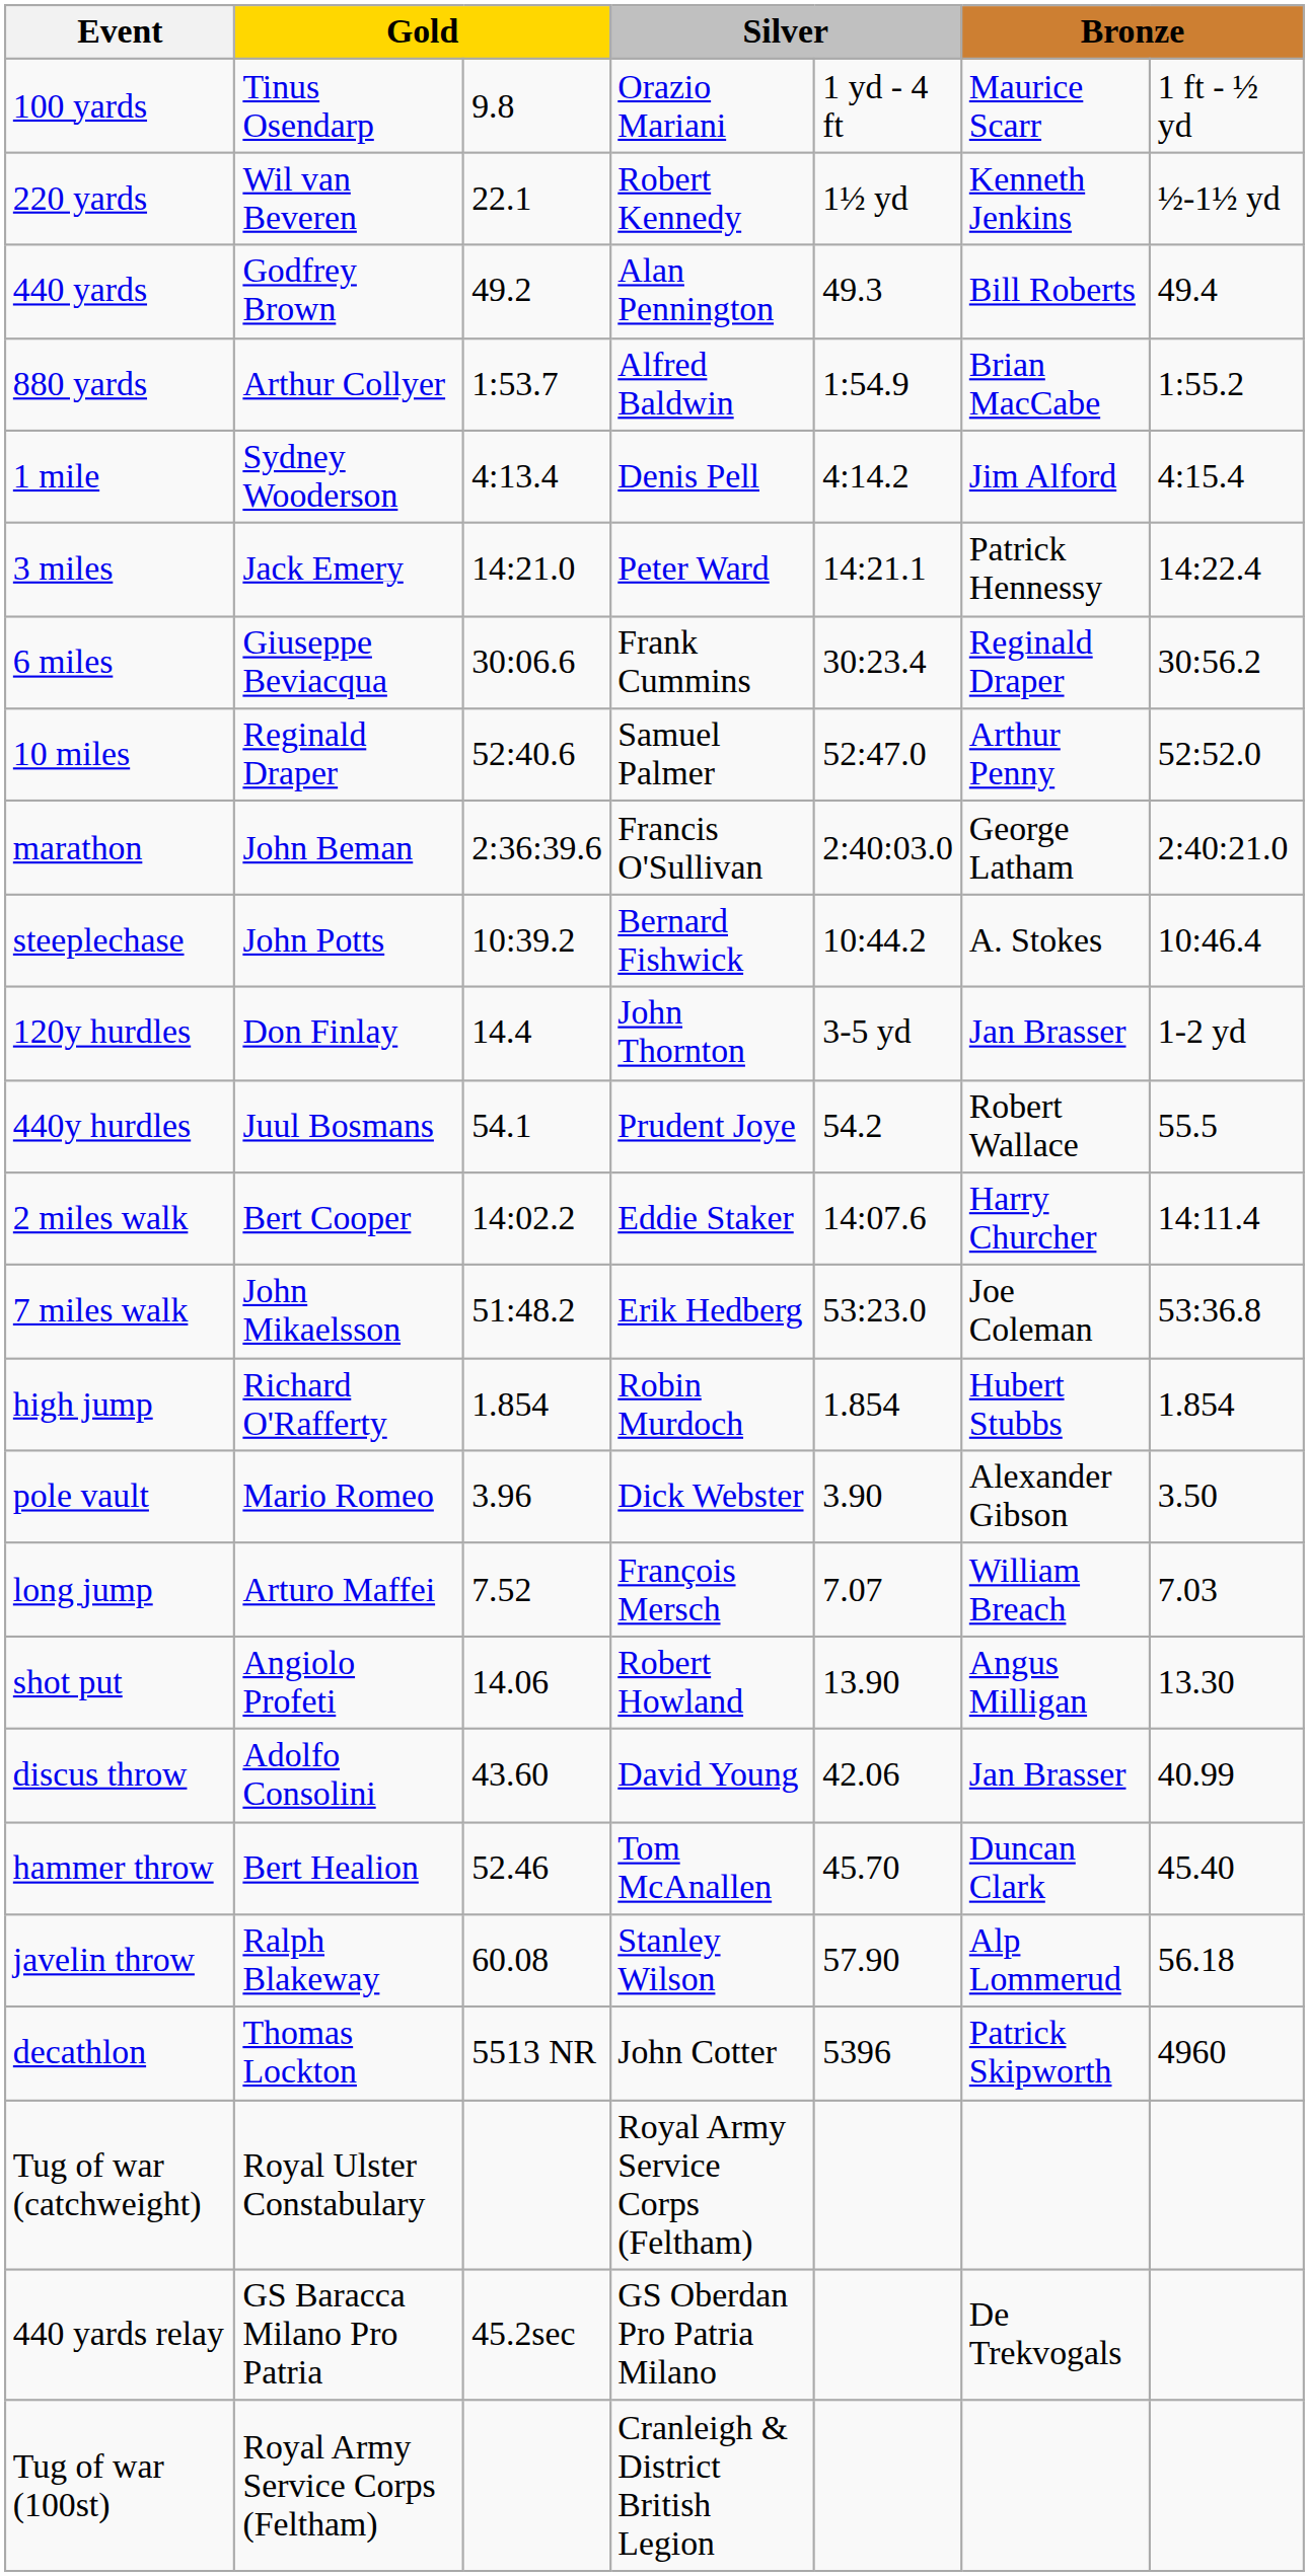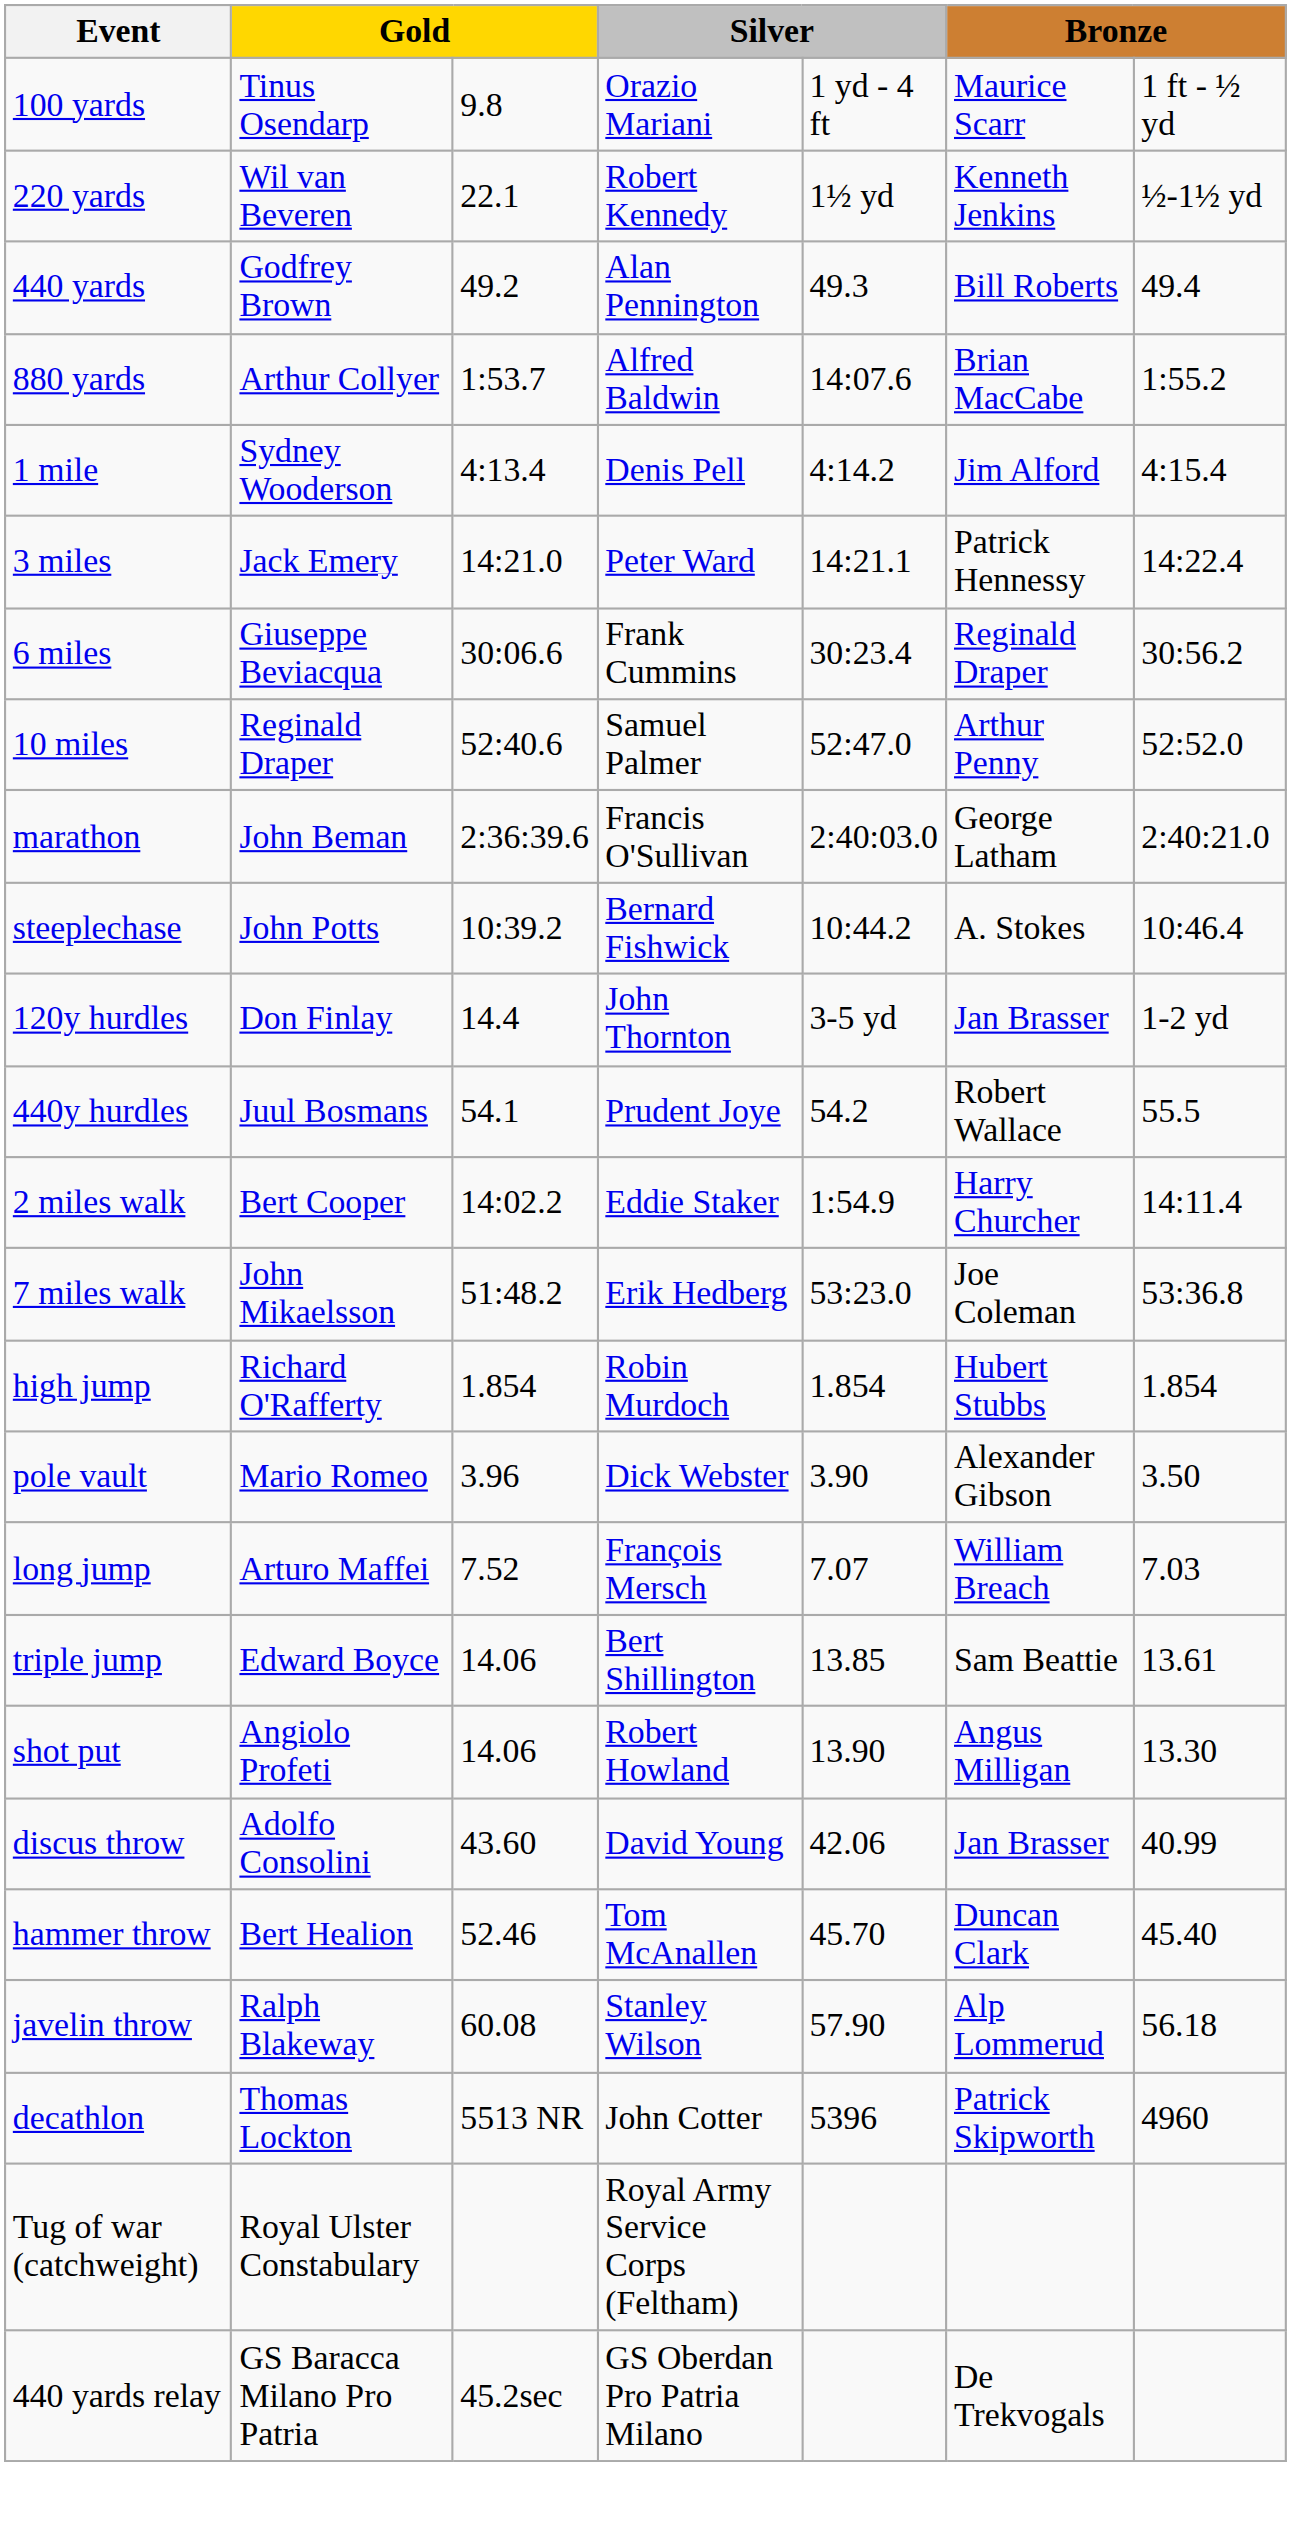880 yards | column 5: 1:54.9 -> 14:07.6
2 miles walk | column 5: 14:07.6 -> 1:54.9
+ row: triple jump | Edward Boyce | 14.06 | Bert Shillington | 13.85 | Sam Beattie | 13.61
- row: Tug of war (100st) | Royal Army Service Corps (Feltham) | Cranleigh & District British Legion
